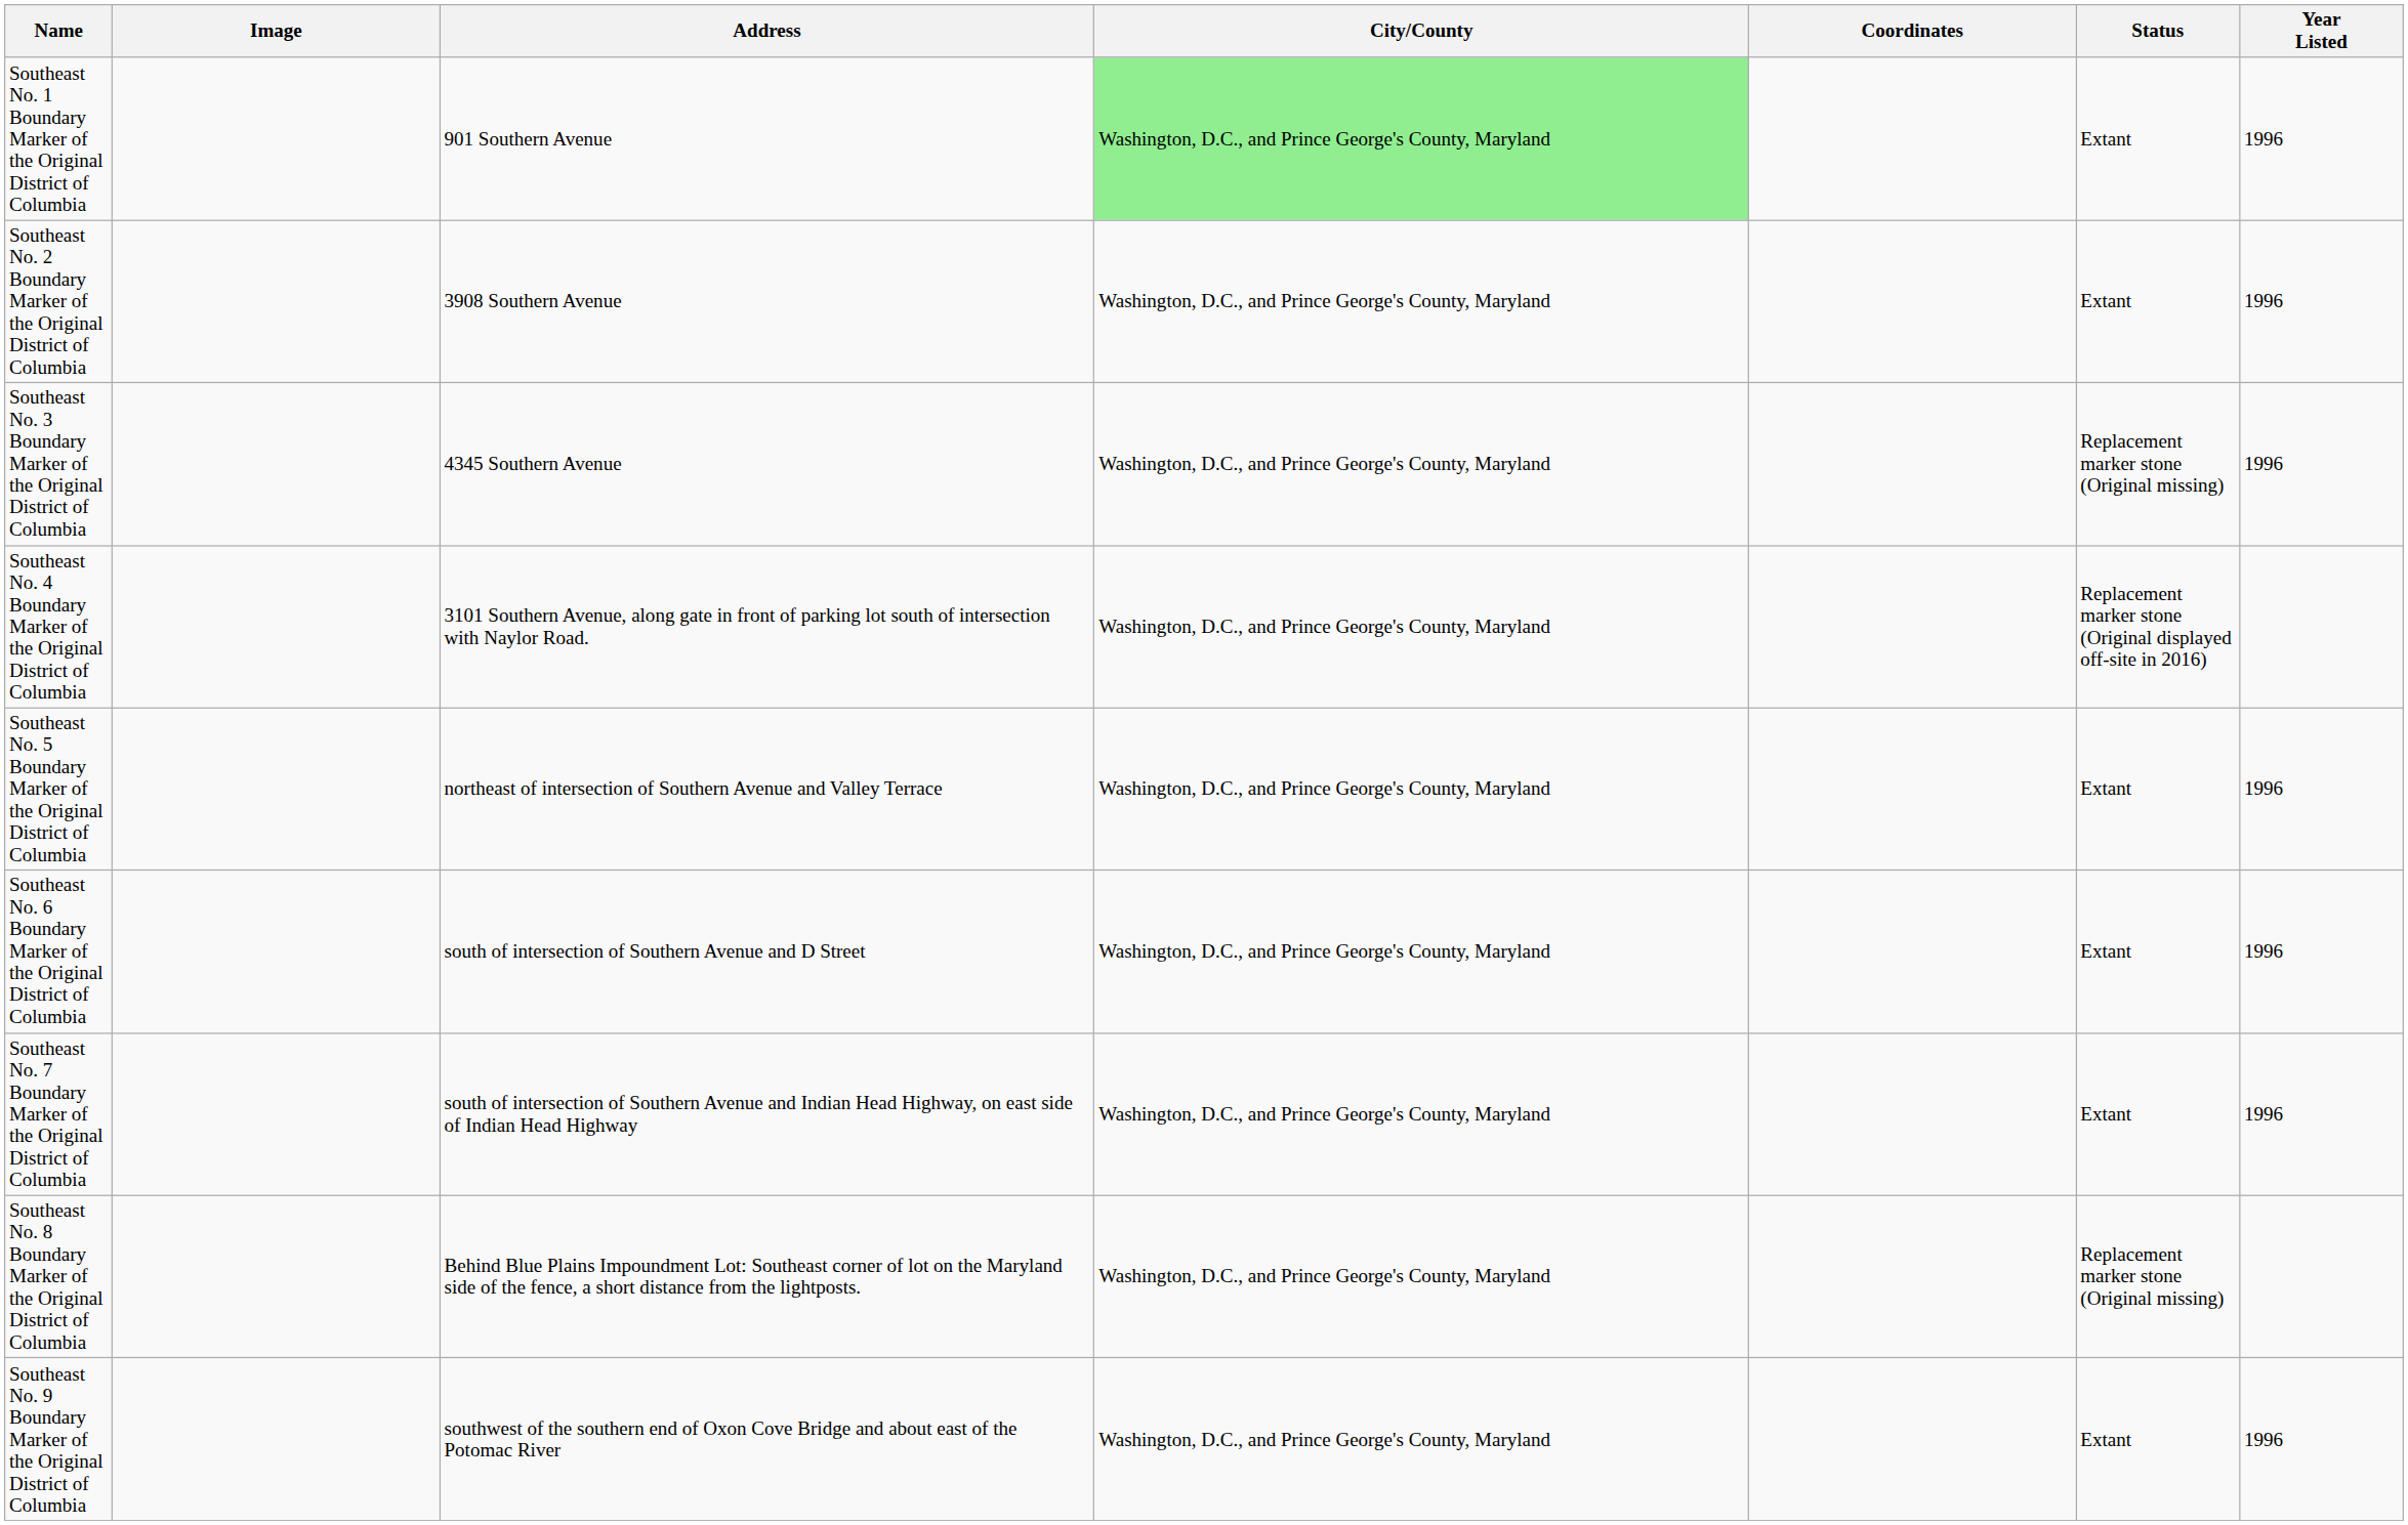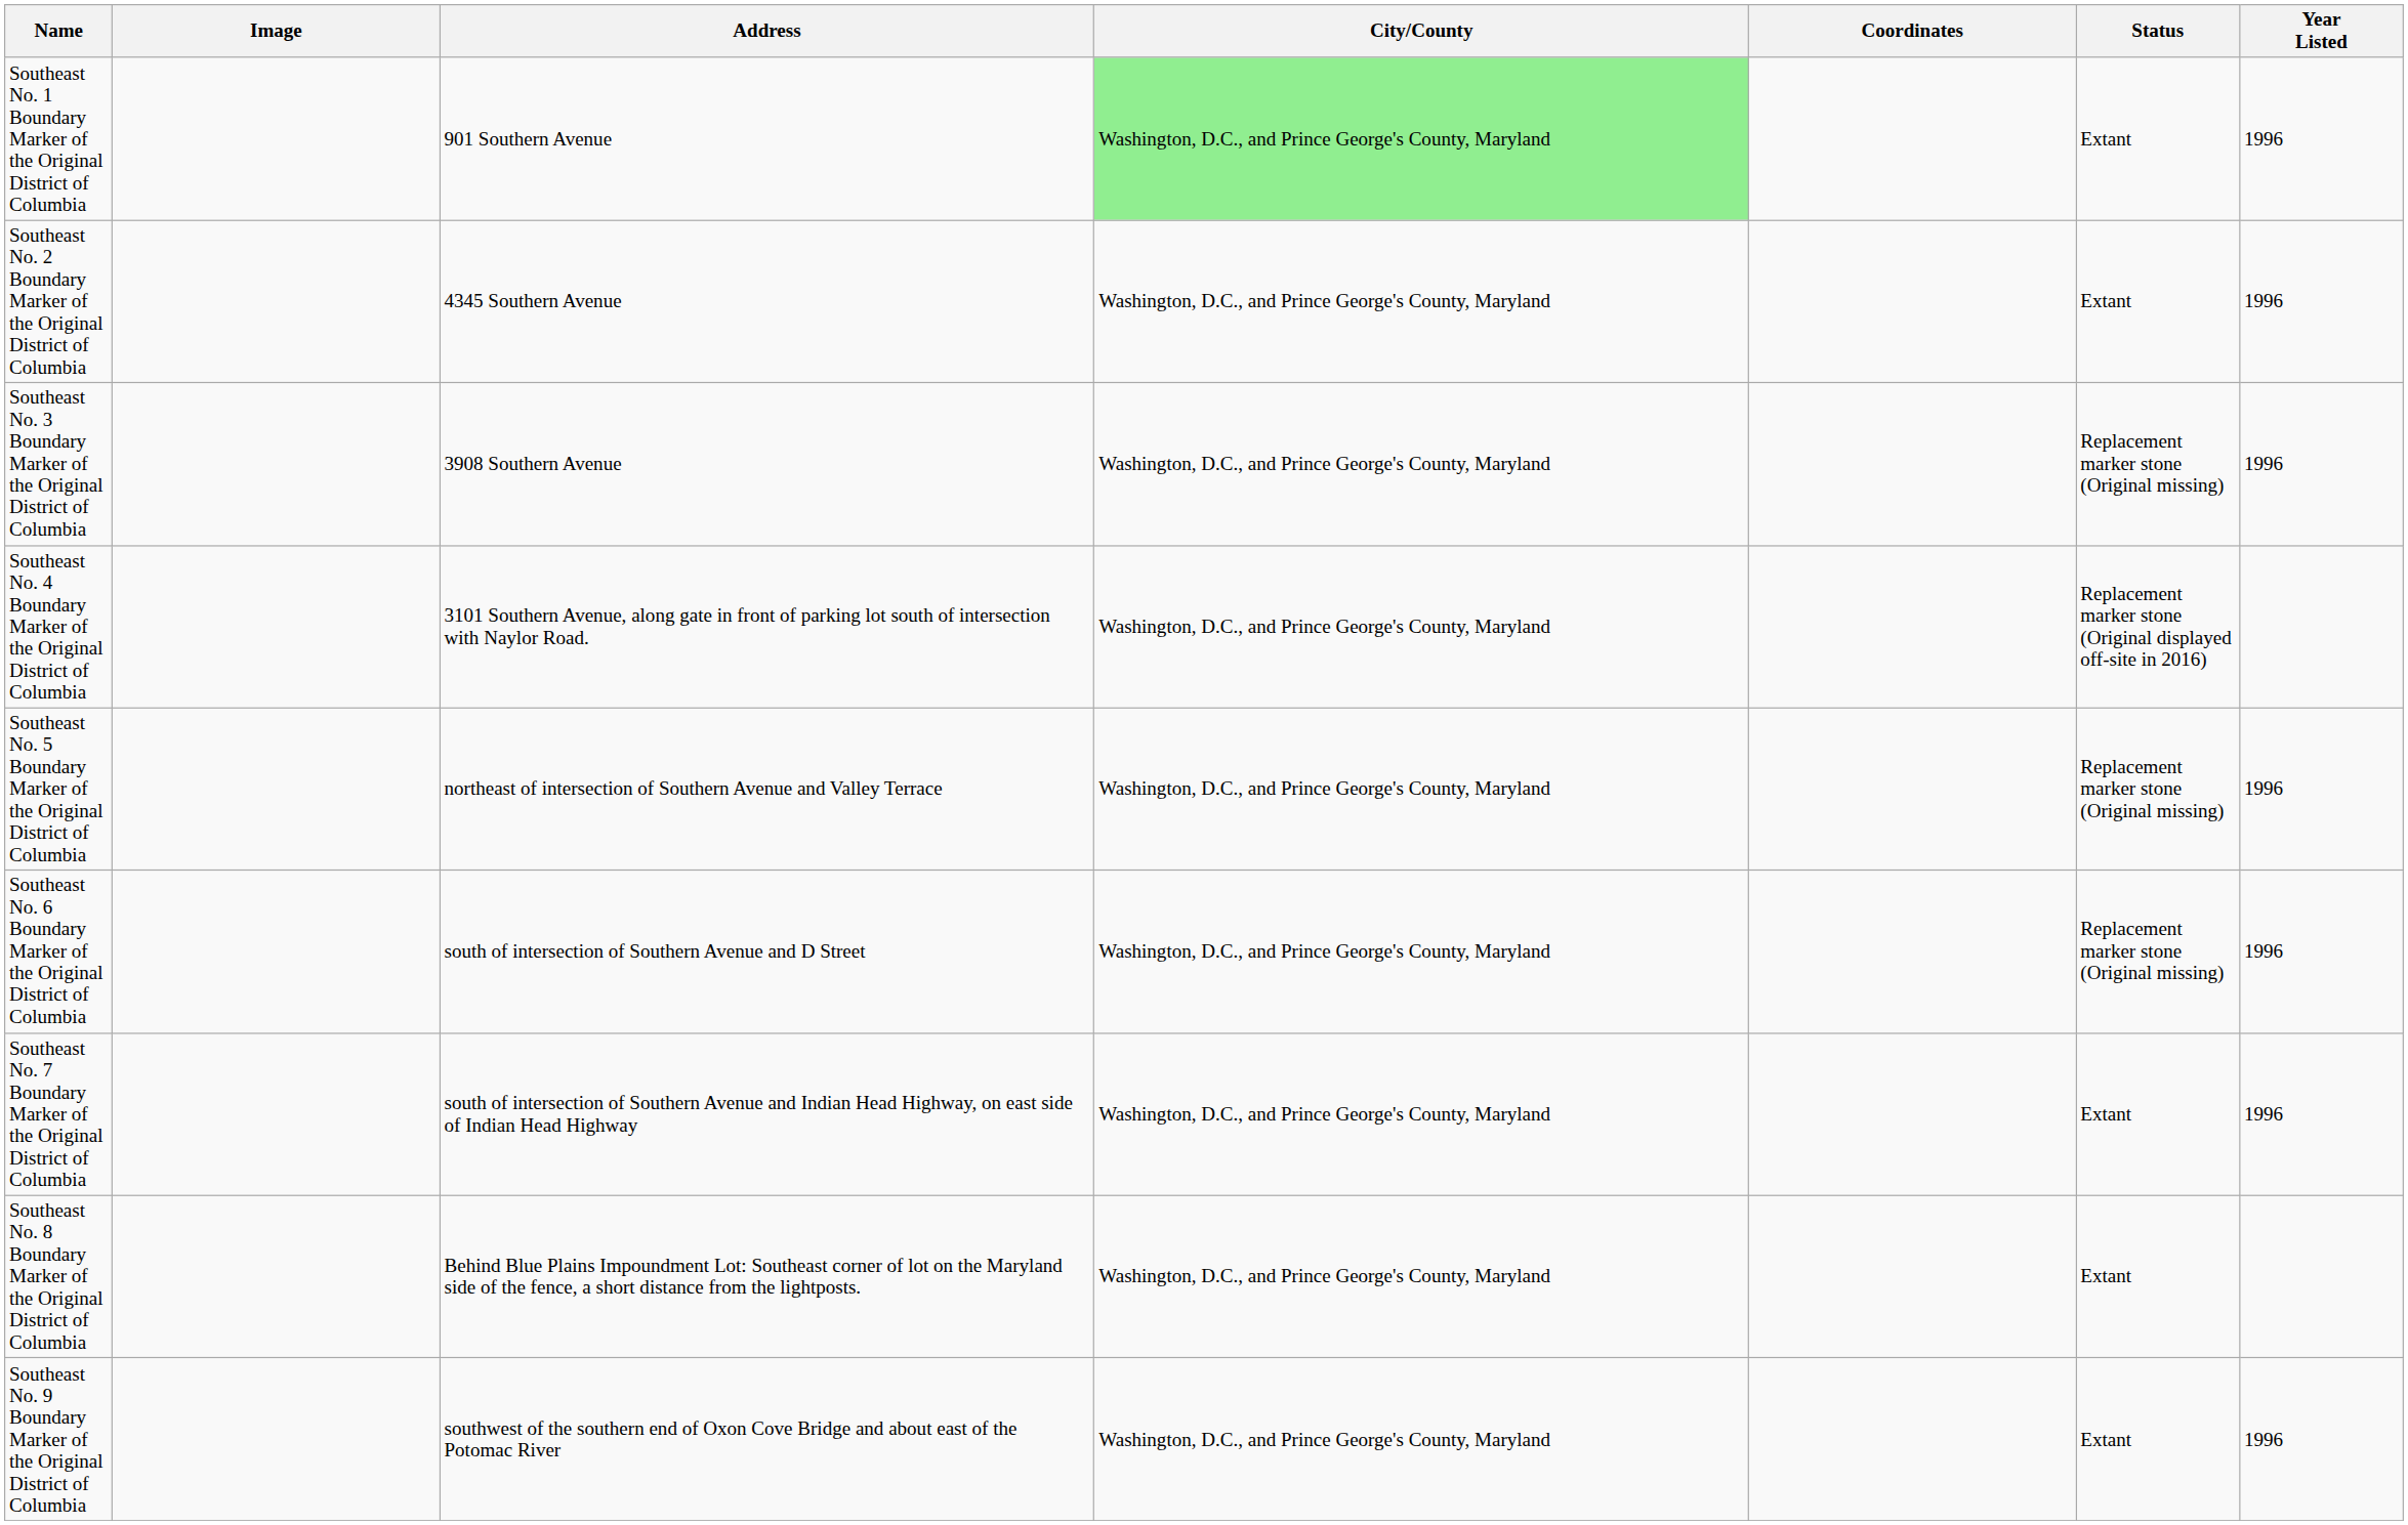row 3 | Address: 3908 Southern Avenue -> 4345 Southern Avenue
row 4 | Address: 4345 Southern Avenue -> 3908 Southern Avenue
row 6 | Status: Extant -> Replacement marker stone (Original missing)
row 7 | Status: Extant -> Replacement marker stone (Original missing)
row 9 | Status: Replacement marker stone (Original missing) -> Extant
